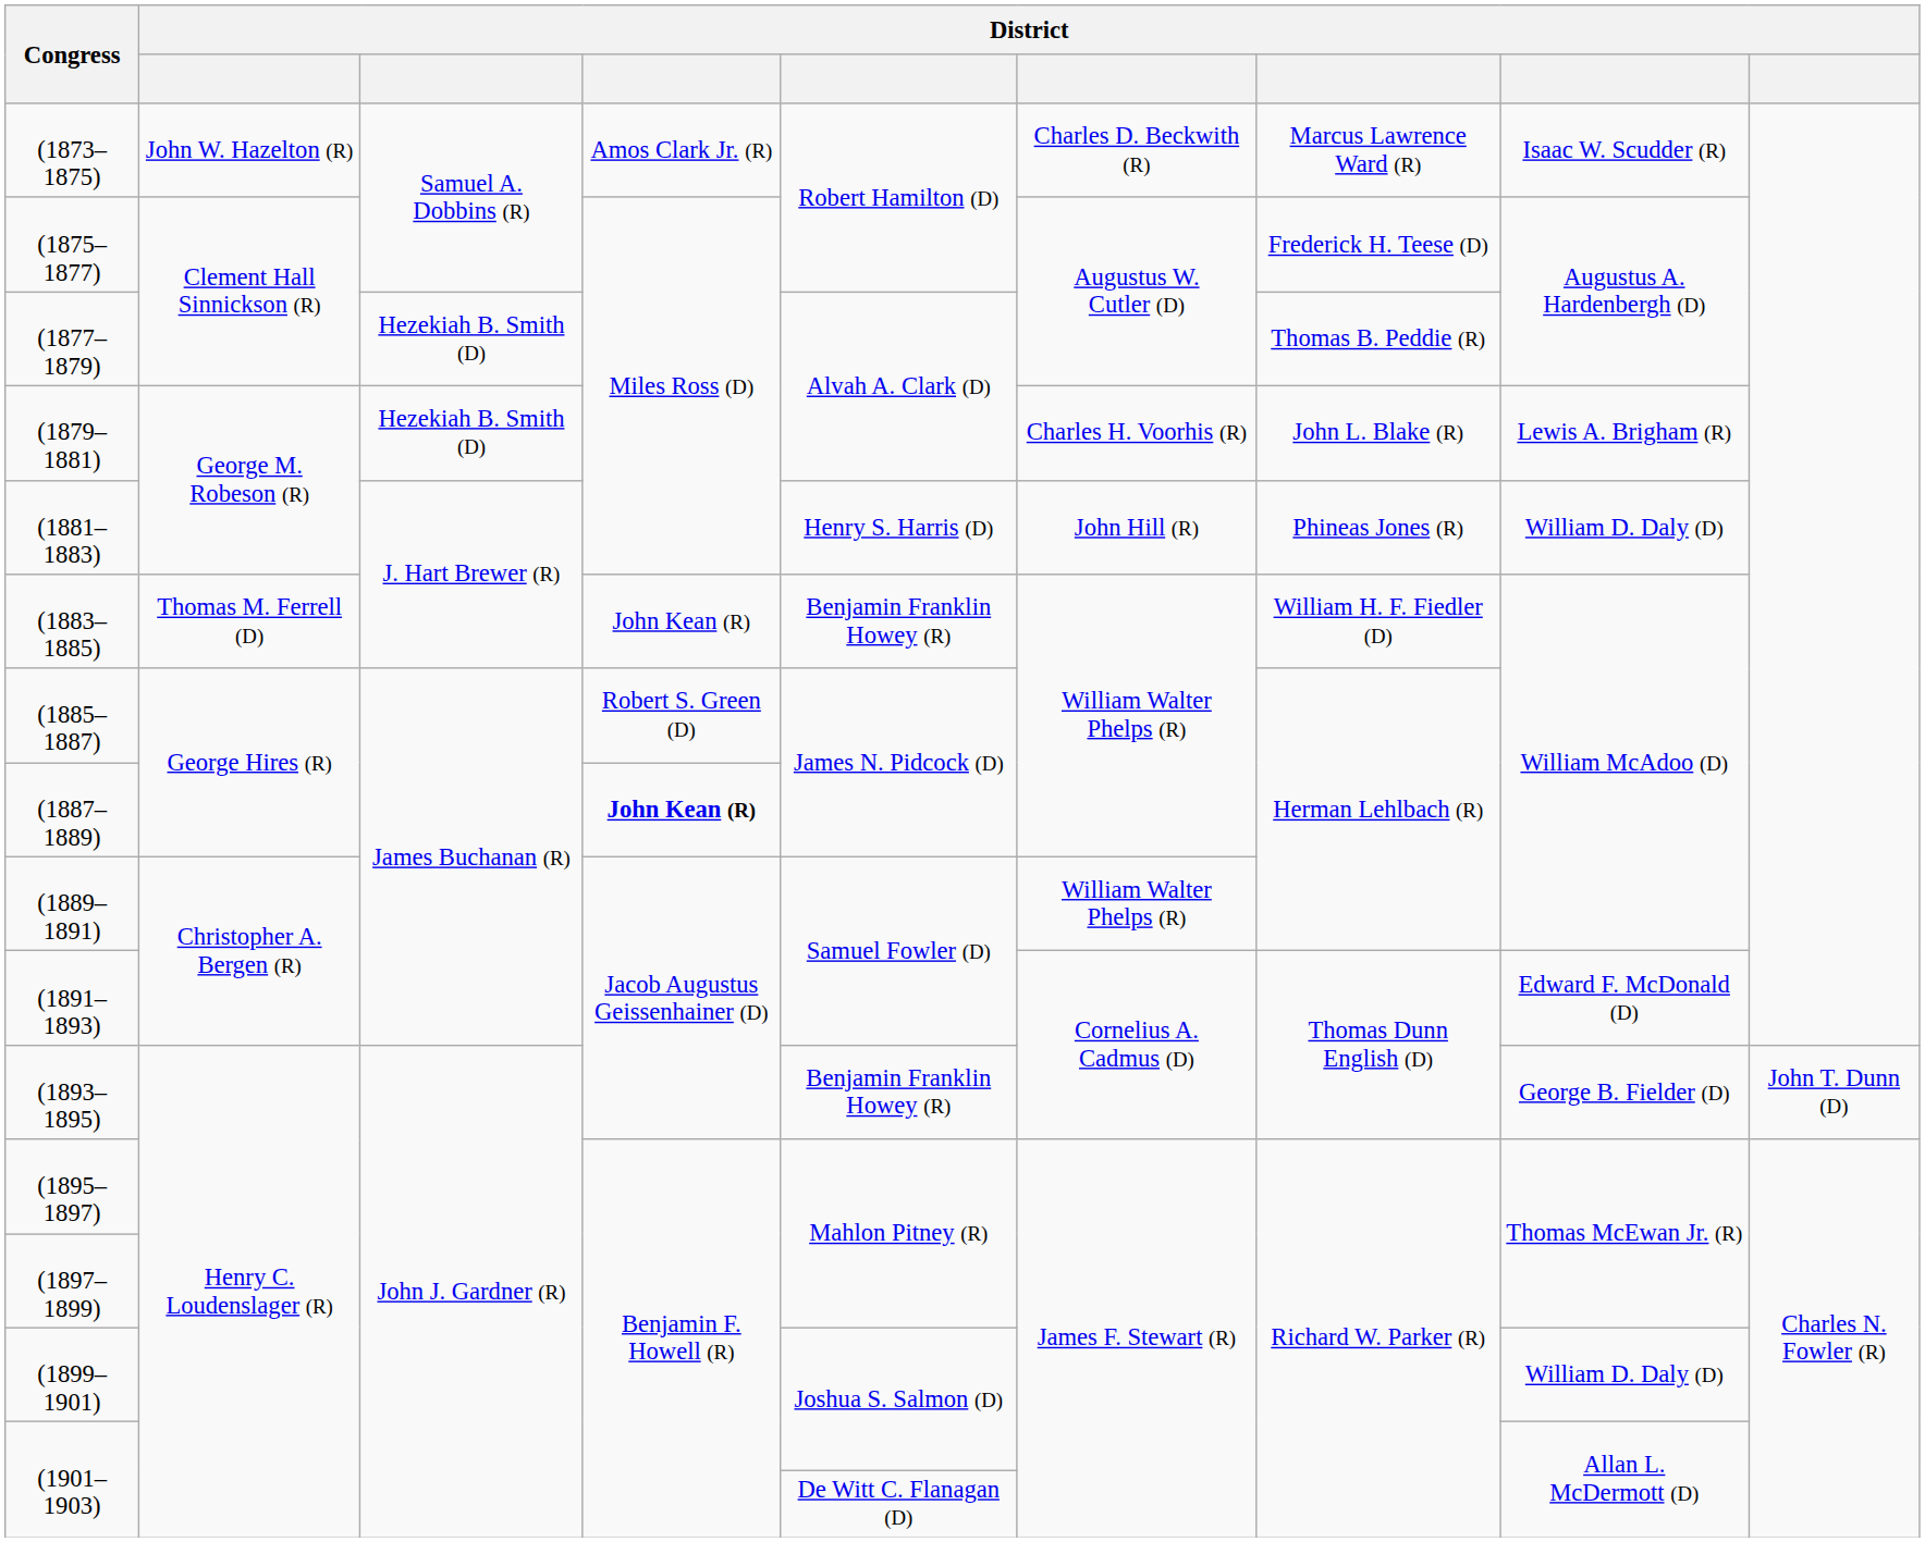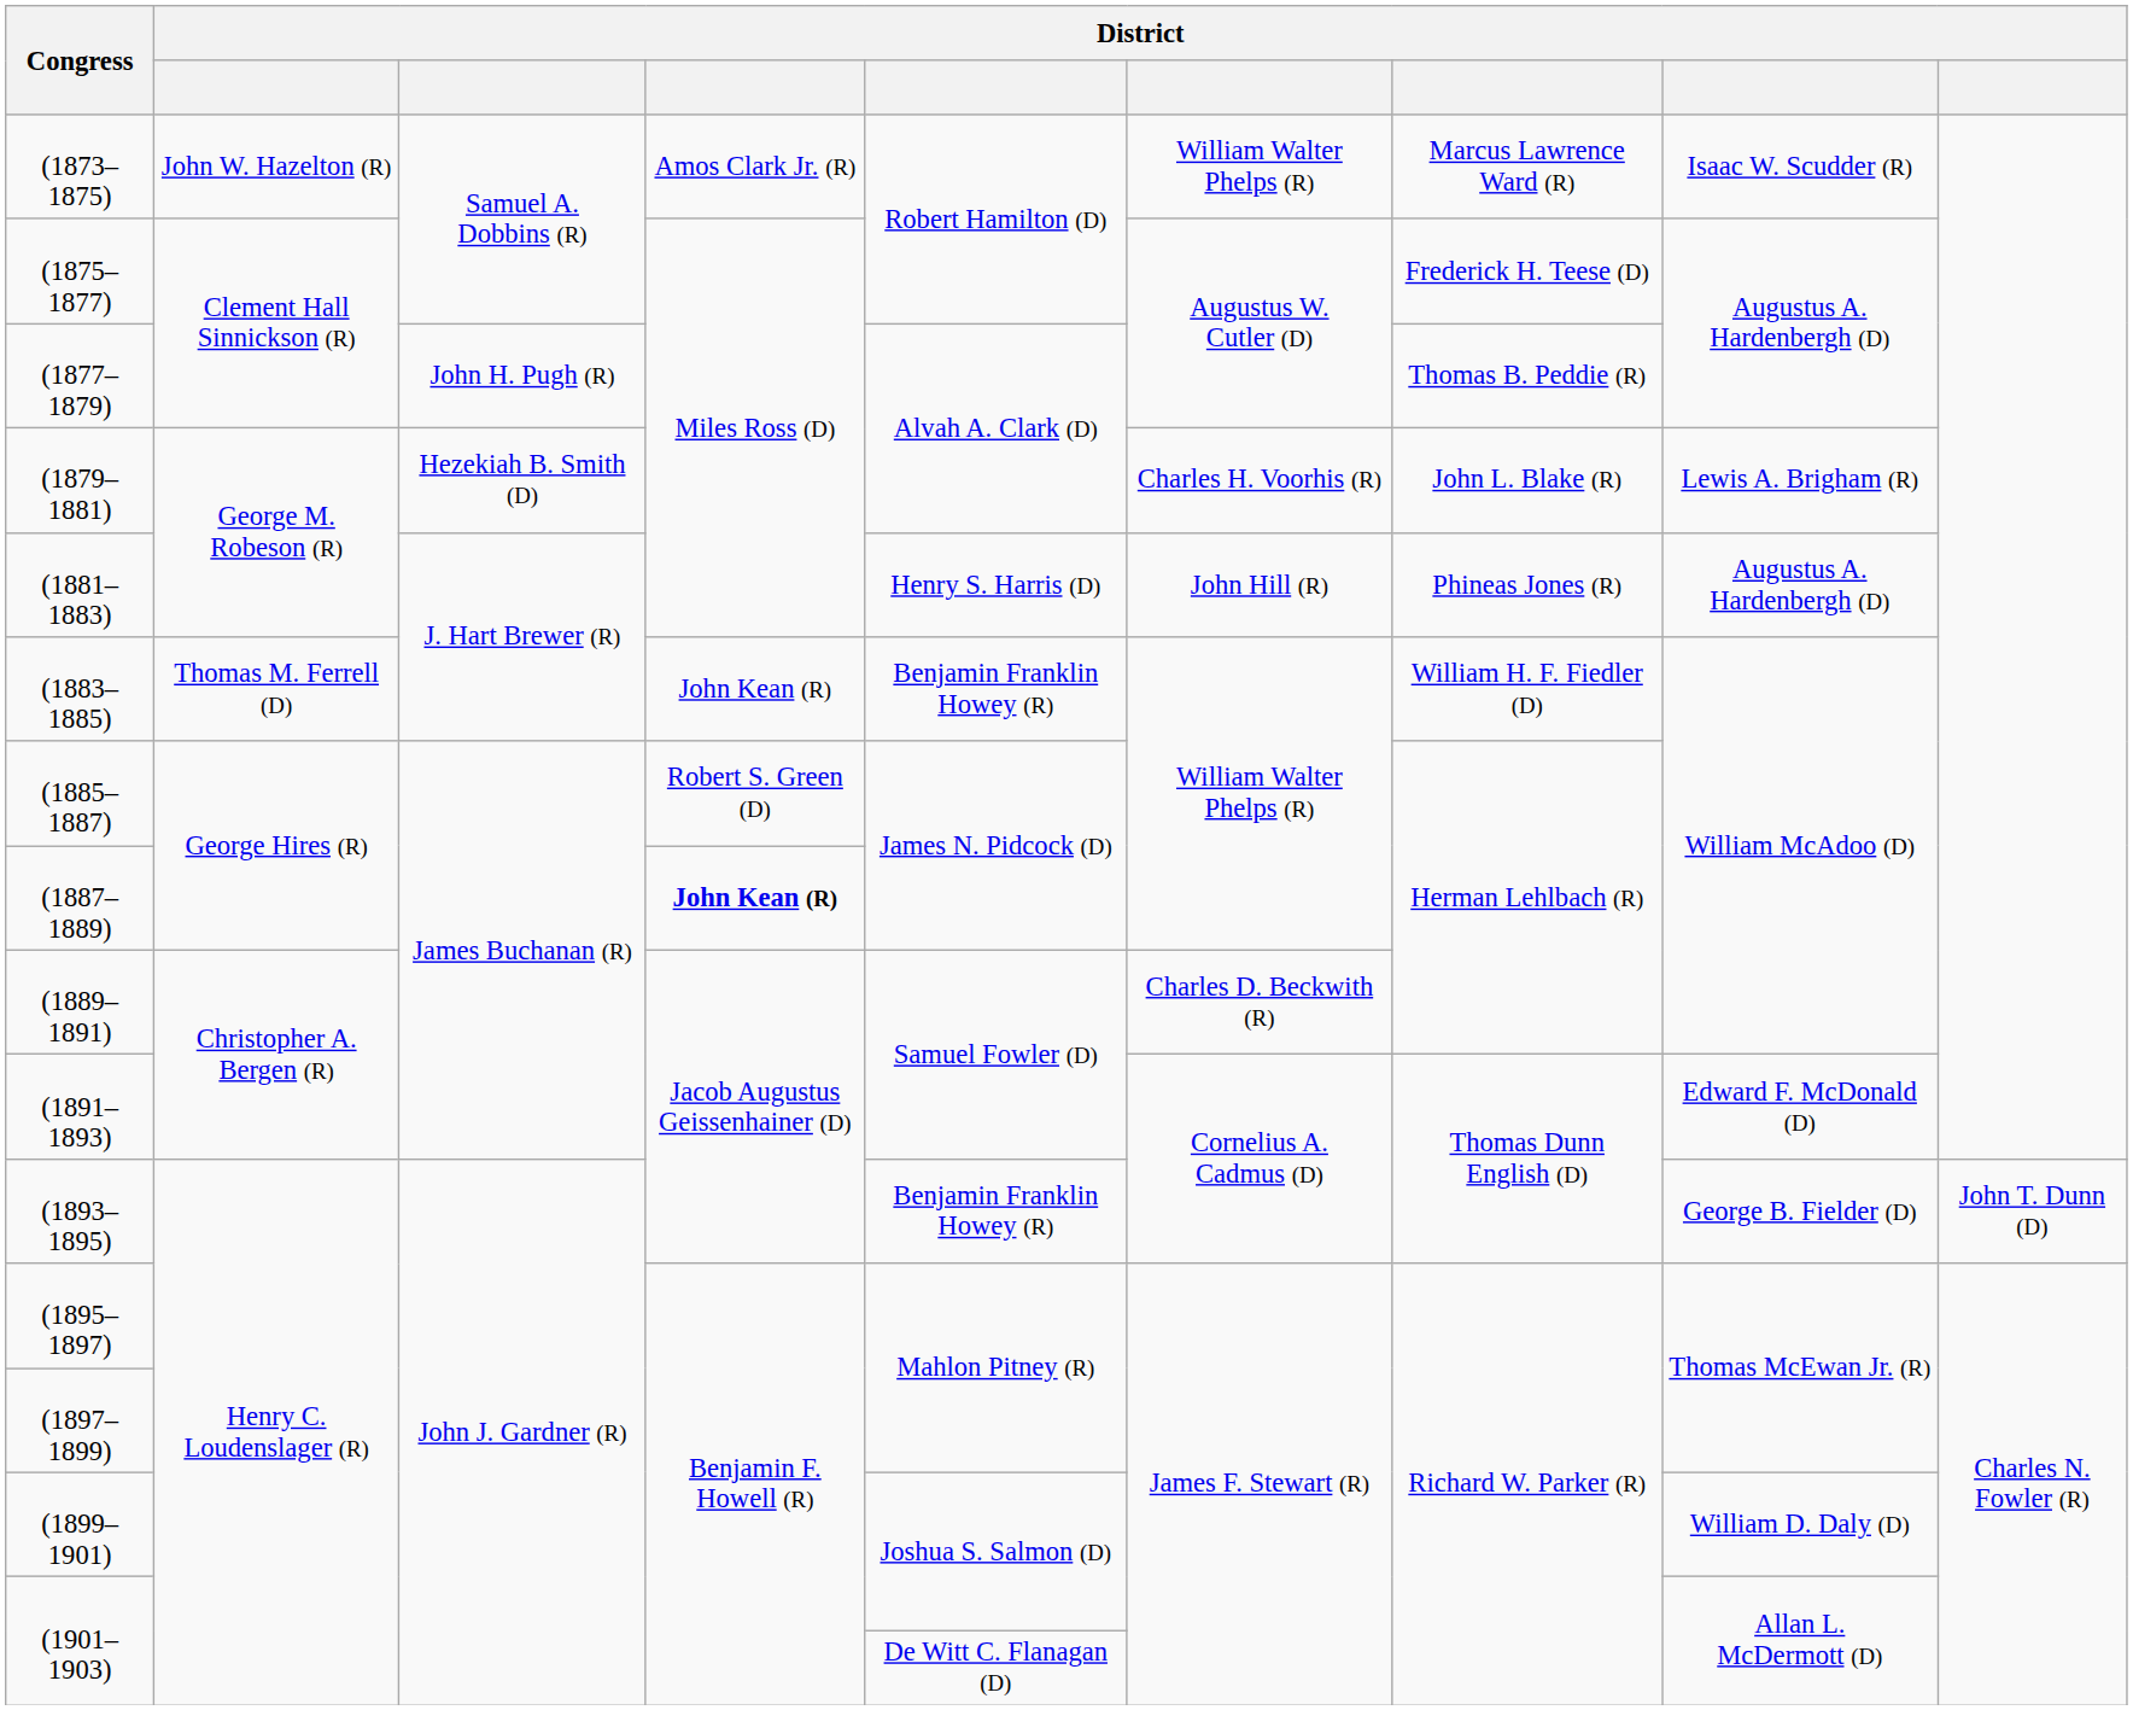(1873–1875) | column 6: Charles D. Beckwith (R) -> William Walter Phelps (R)
(1877–1879) | column 3: Hezekiah B. Smith (D) -> John H. Pugh (R)
(1881–1883) | column 8: William D. Daly (D) -> Augustus A. Hardenbergh (D)
(1889–1891) | column 6: William Walter Phelps (R) -> Charles D. Beckwith (R)
